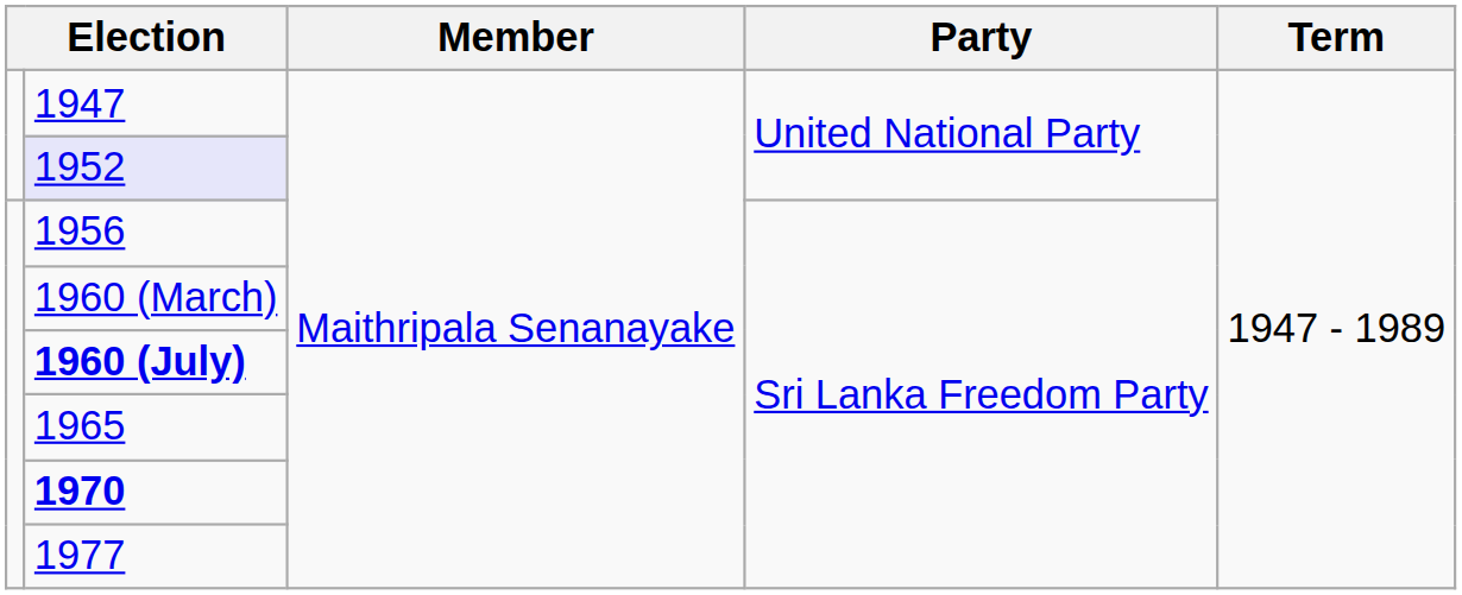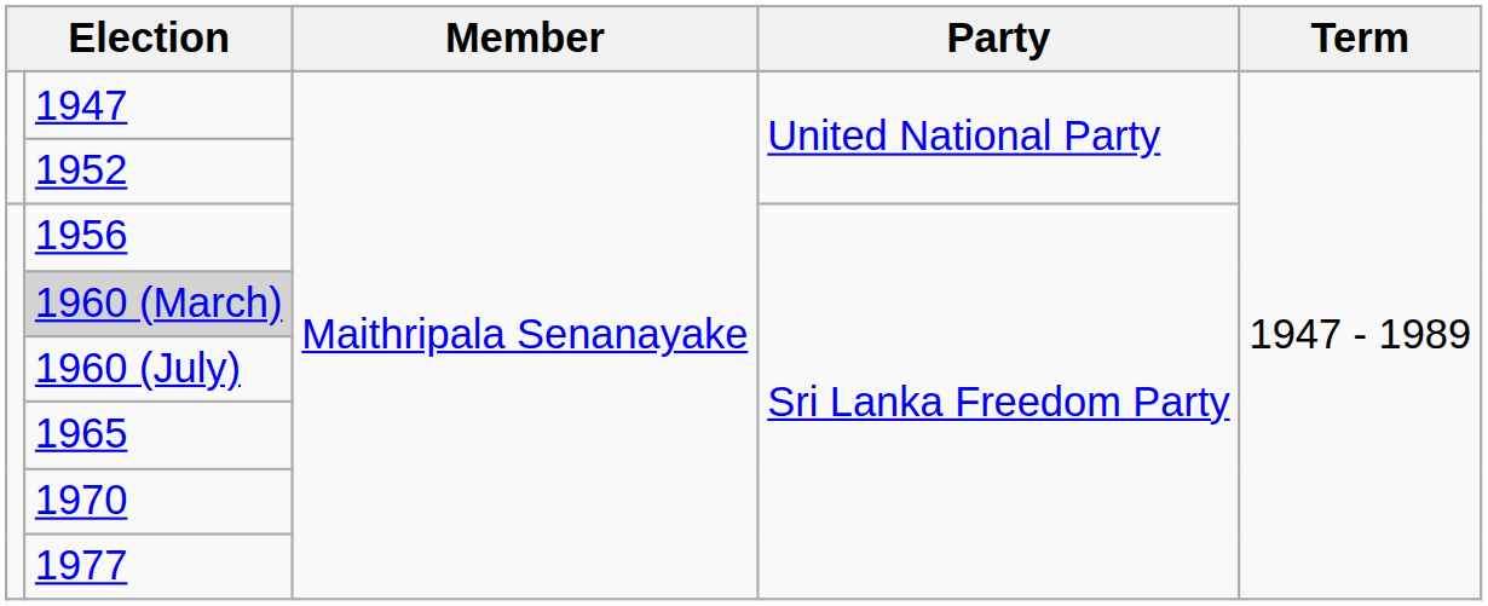1952 | column 2: lavender background -> no background
1960 (March) | column 2: no background -> lightgrey background
1960 (July) | column 2: bold -> normal
1970 | column 2: bold -> normal
